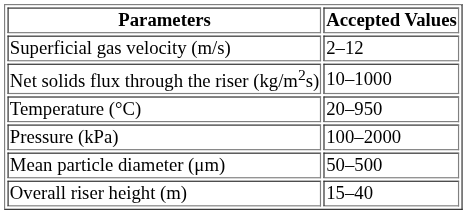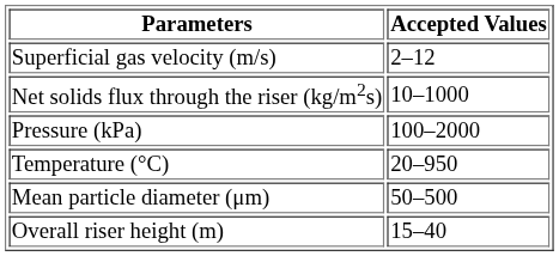rows swapped: Temperature (°C) <-> Pressure (kPa)
